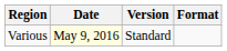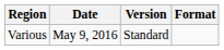Various | Date: lightyellow background -> no background
